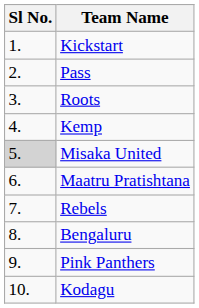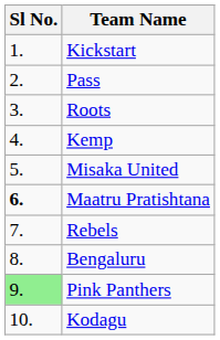Misaka United | Sl No.: lightgrey background -> no background
Maatru Pratishtana | Sl No.: normal -> bold
Pink Panthers | Sl No.: no background -> lightgreen background
